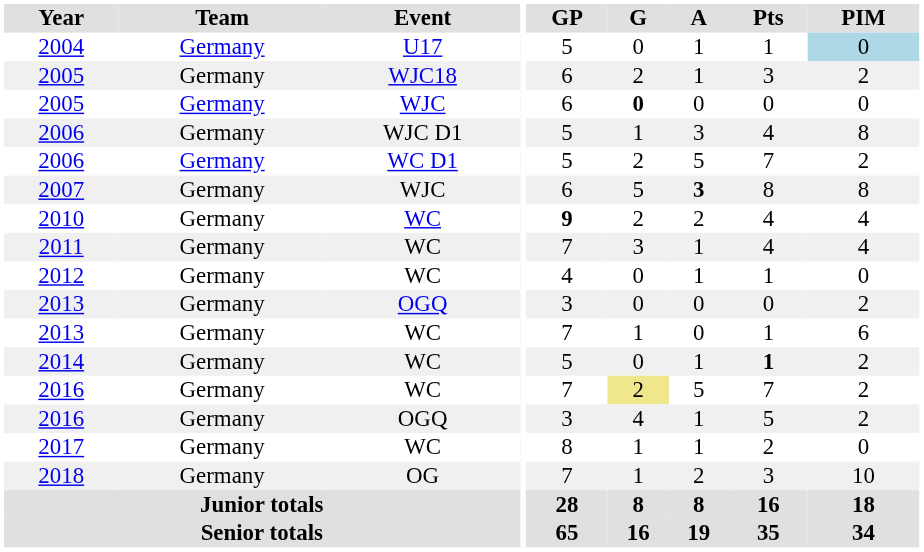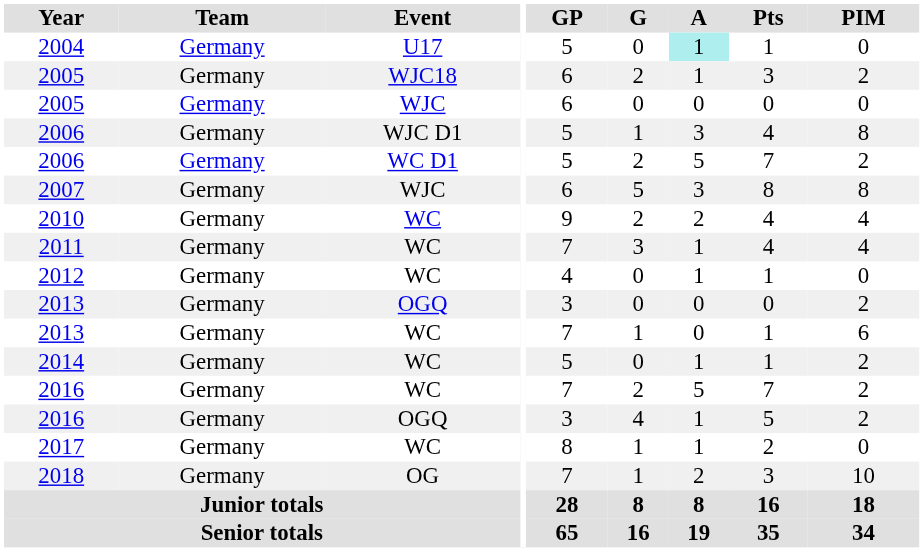2004 | A: no background -> paleturquoise background
2004 | PIM: lightblue background -> no background
2005 / WJC | G: bold -> normal
2007 | A: bold -> normal
2010 | GP: bold -> normal
2014 | Pts: bold -> normal
2016 / WC | G: khaki background -> no background
